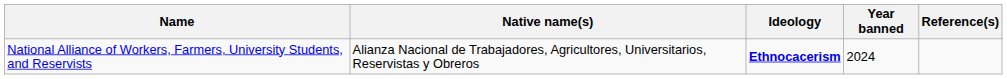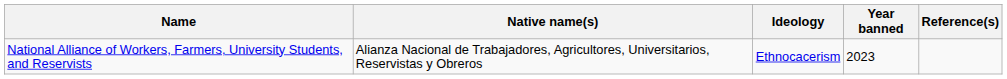row 2 | Ideology: bold -> normal
row 2 | Year banned: 2024 -> 2023
